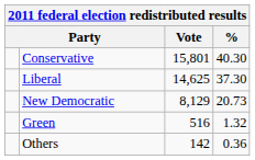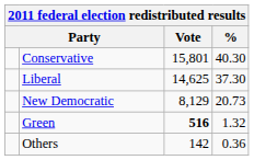Green | Vote: normal -> bold
